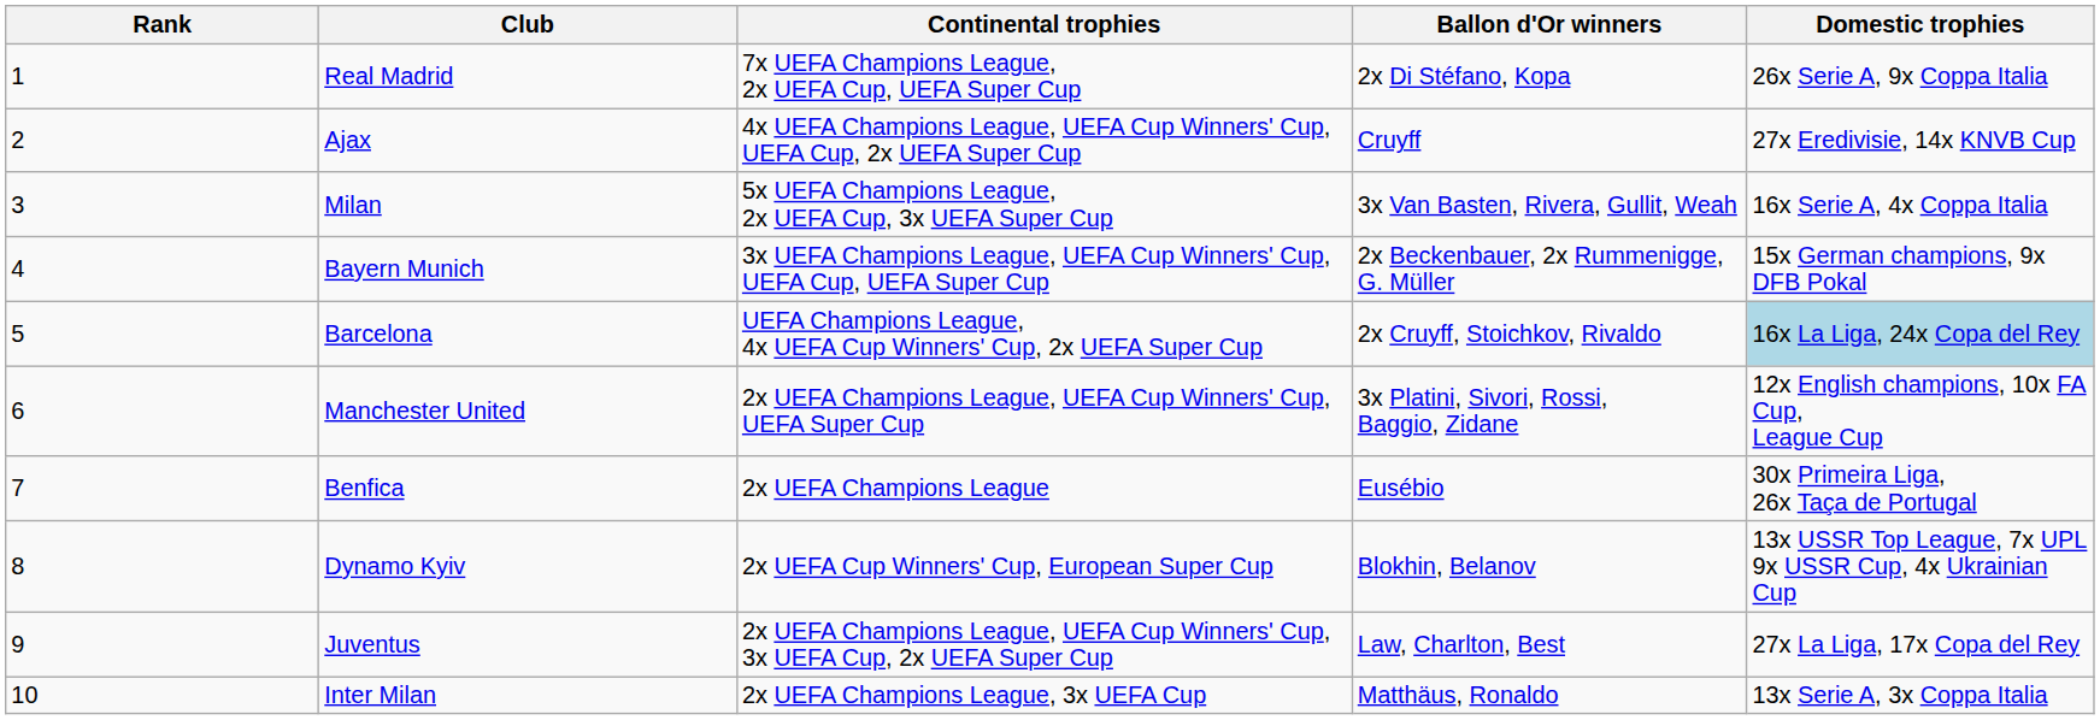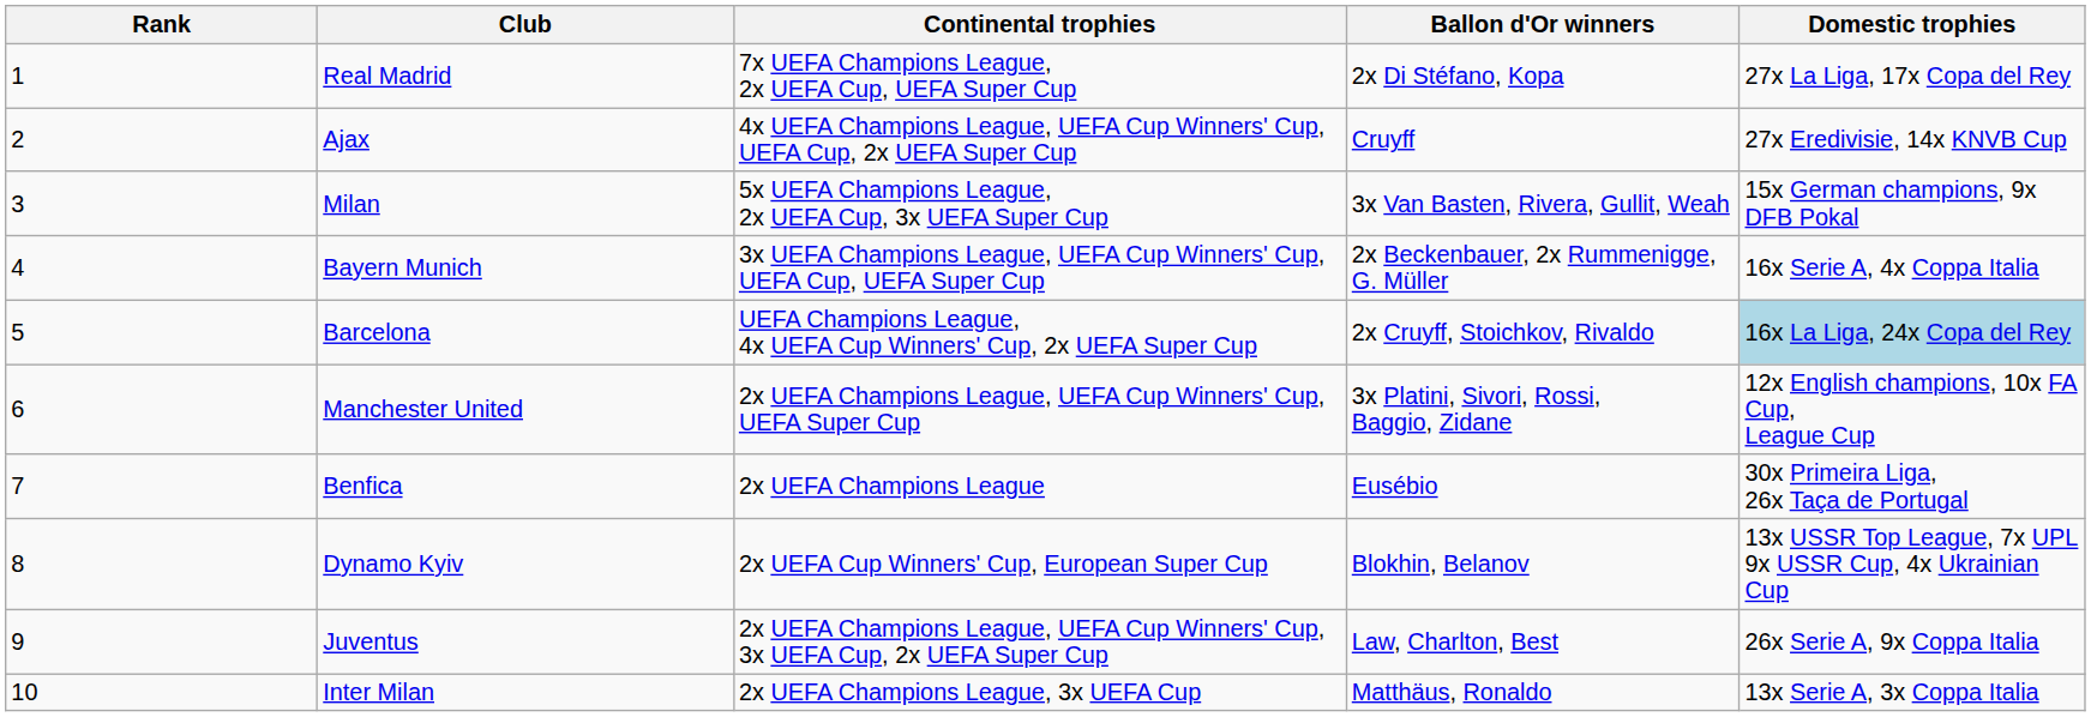Real Madrid | Domestic trophies: 26x Serie A, 9x Coppa Italia -> 27x La Liga, 17x Copa del Rey
Milan | Domestic trophies: 16x Serie A, 4x Coppa Italia -> 15x German champions, 9x DFB Pokal
Bayern Munich | Domestic trophies: 15x German champions, 9x DFB Pokal -> 16x Serie A, 4x Coppa Italia
Juventus | Domestic trophies: 27x La Liga, 17x Copa del Rey -> 26x Serie A, 9x Coppa Italia
